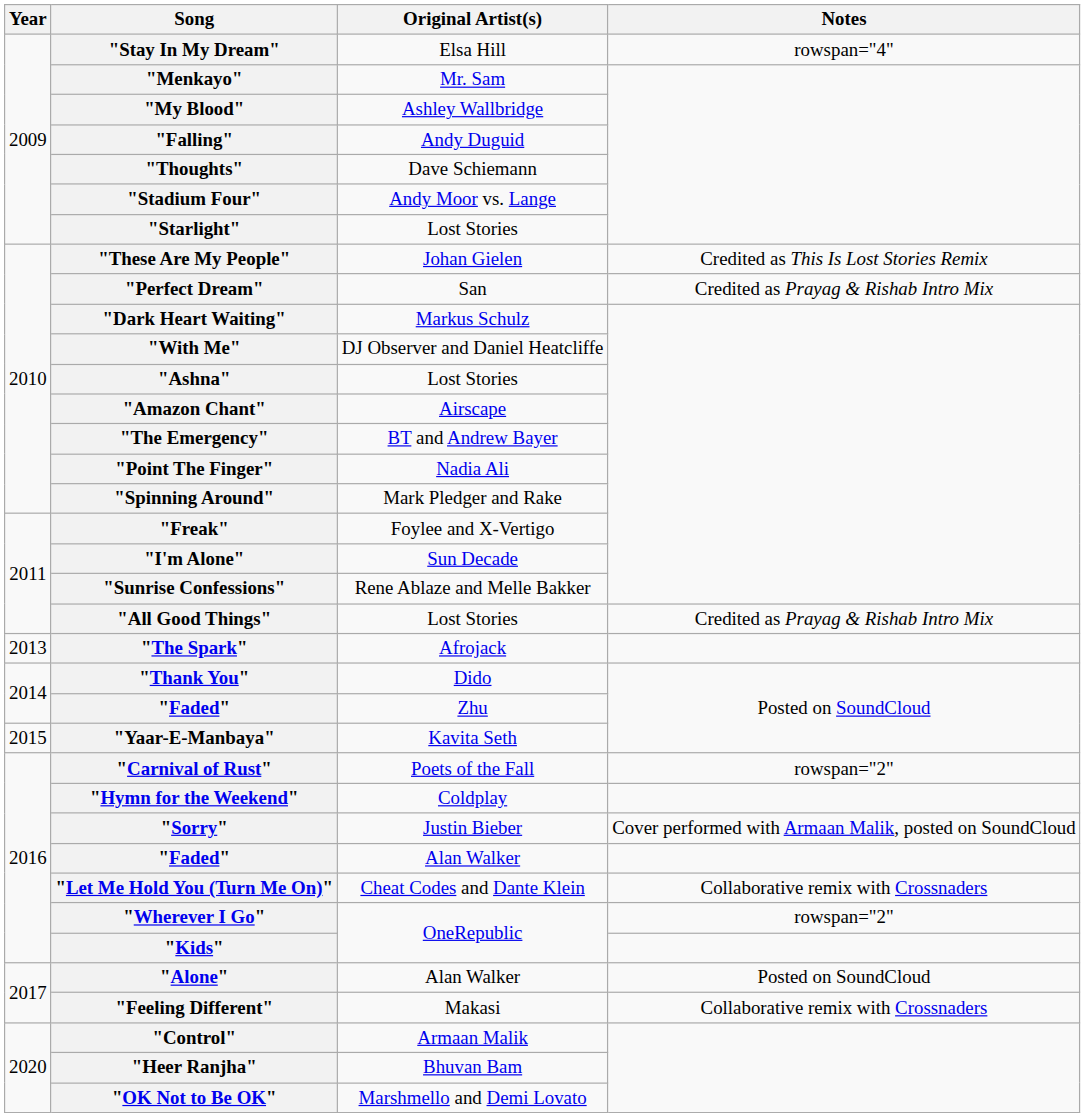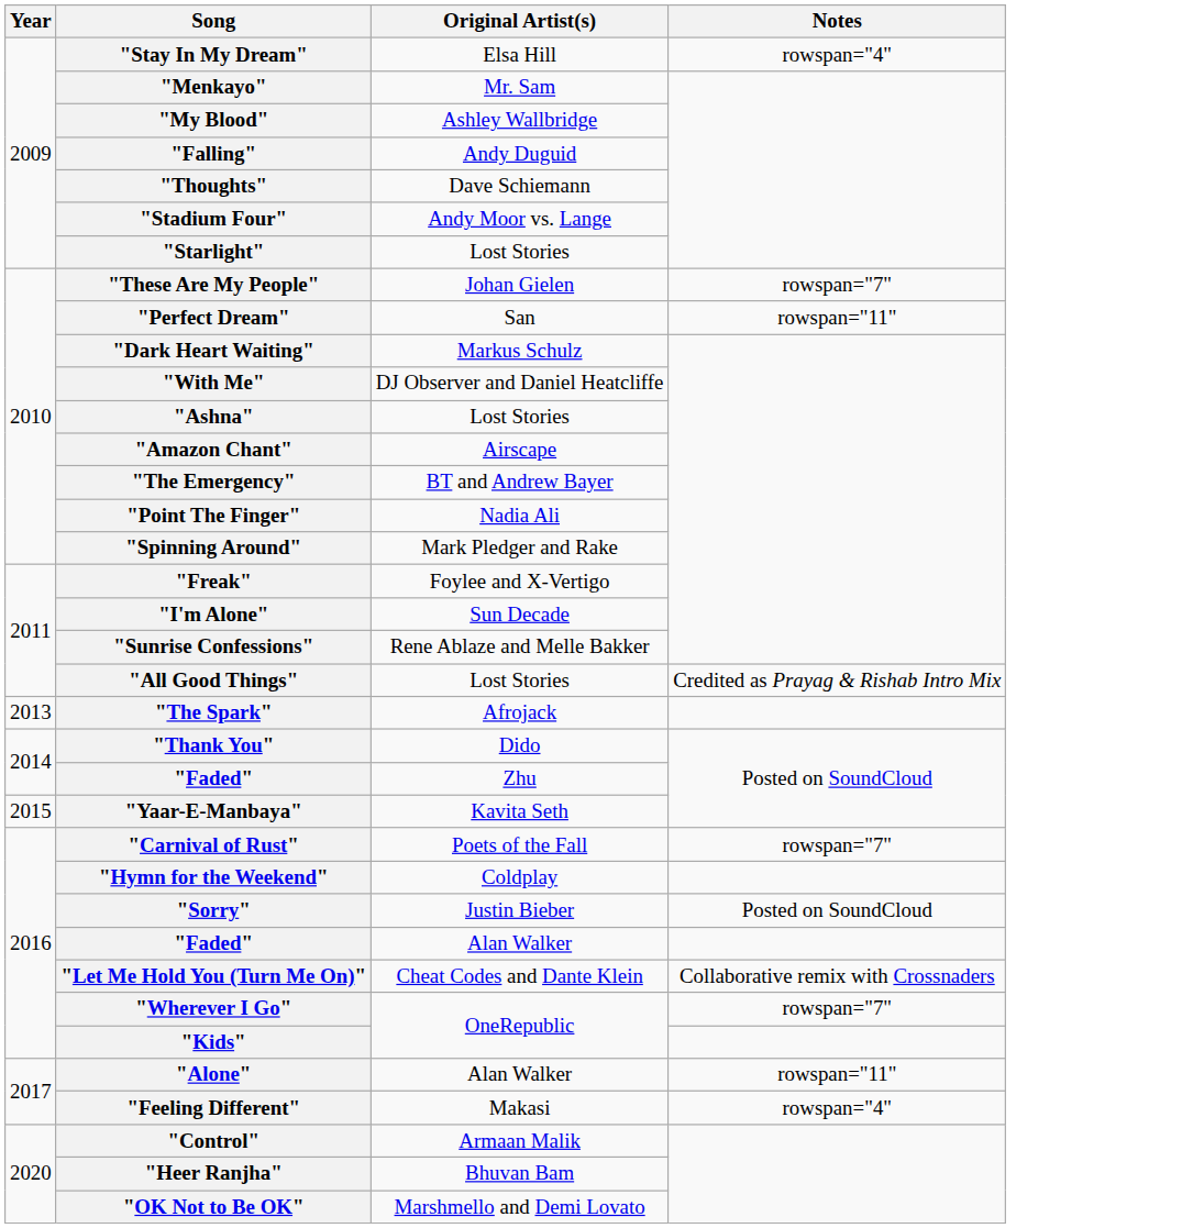"These Are My People" | Notes: Credited as This Is Lost Stories Remix -> rowspan="7"
"Perfect Dream" | Notes: Credited as Prayag & Rishab Intro Mix -> rowspan="11"
"Carnival of Rust" | Notes: rowspan="2" -> rowspan="7"
"Sorry" | Notes: Cover performed with Armaan Malik, posted on SoundCloud -> Posted on SoundCloud
"Wherever I Go" | Notes: rowspan="2" -> rowspan="7"
"Alone" | Notes: Posted on SoundCloud -> rowspan="11"
"Feeling Different" | Notes: Collaborative remix with Crossnaders -> rowspan="4"
